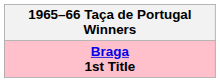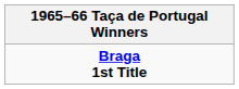row 2 | column 1: pink background -> no background
